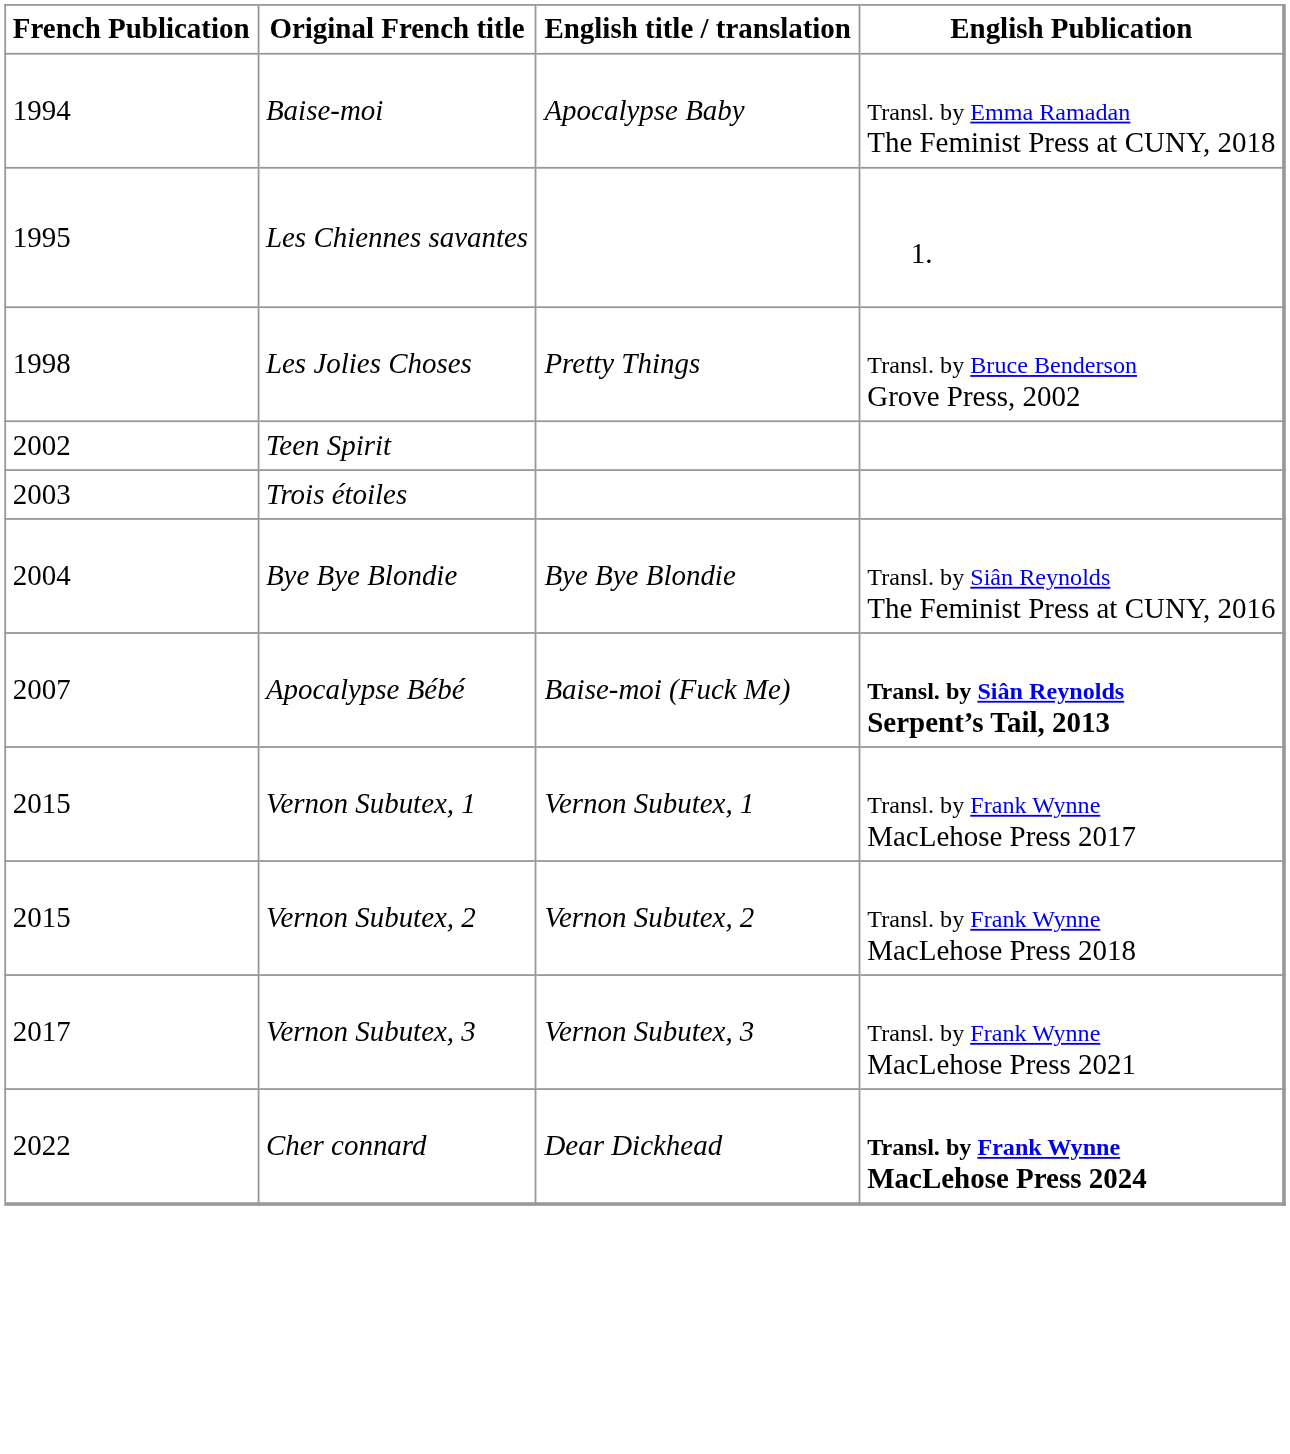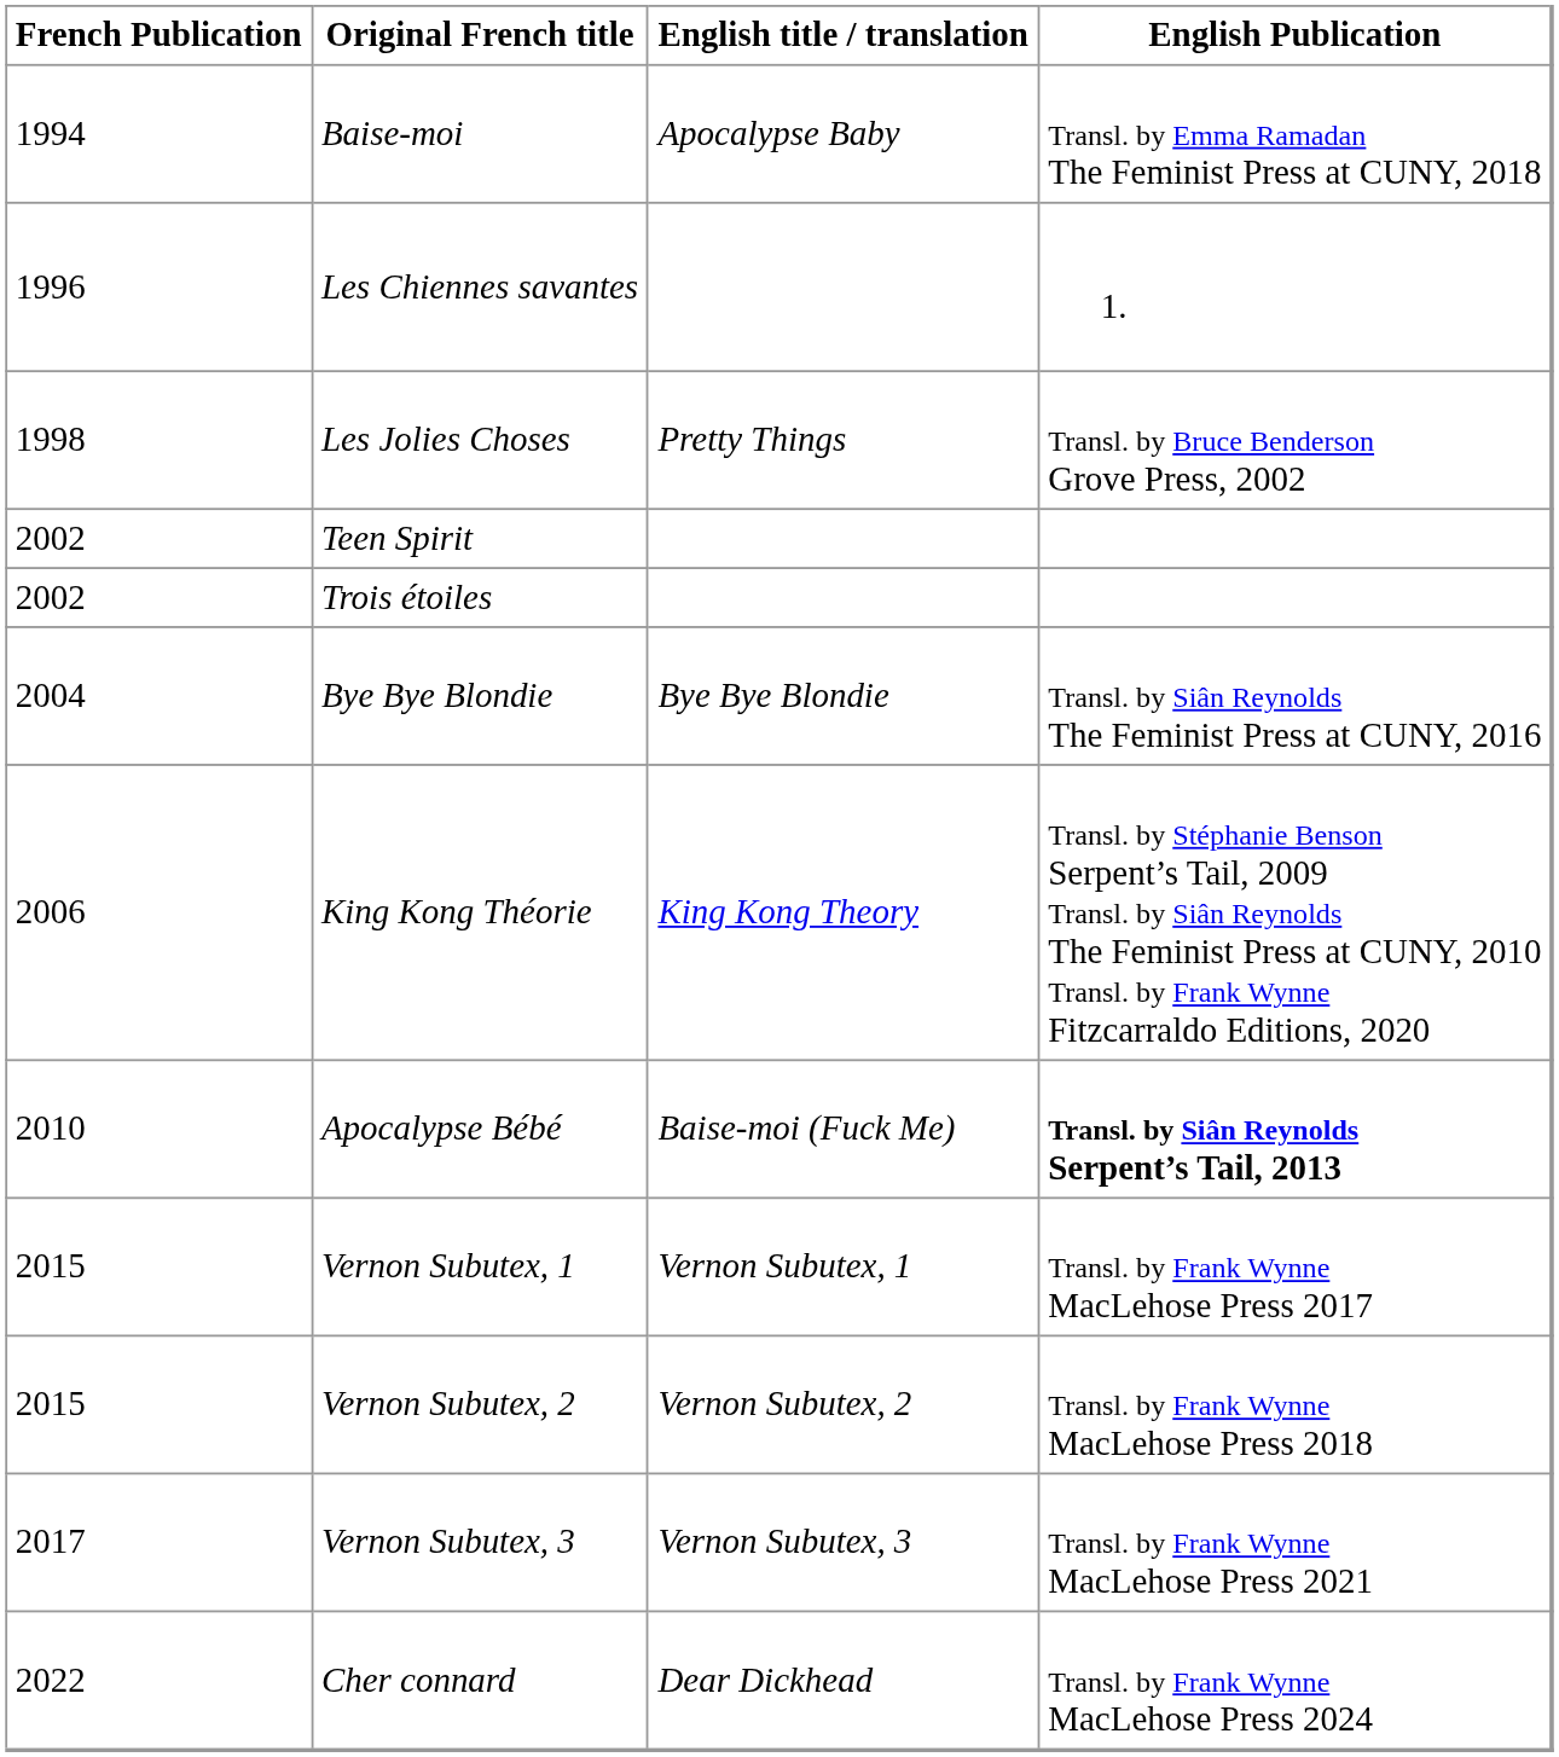Les Chiennes savantes | French Publication: 1995 -> 1996
Trois étoiles | French Publication: 2003 -> 2002
+ row: 2006 | King Kong Théorie | King Kong Theory | Transl. by Stéphanie Benson Serpent’s Tail, 2009 Transl. by Siân Reynolds The Feminist Press at CUNY, 2010 Transl. by Frank Wynne Fitzcarraldo Editions, 2020
Apocalypse Bébé | French Publication: 2007 -> 2010
Cher connard | English Publication: bold -> normal
